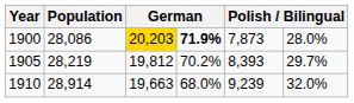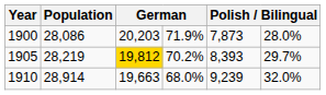1900 | column 3: gold background -> no background
1900 | column 4: bold -> normal
1905 | column 3: no background -> gold background
